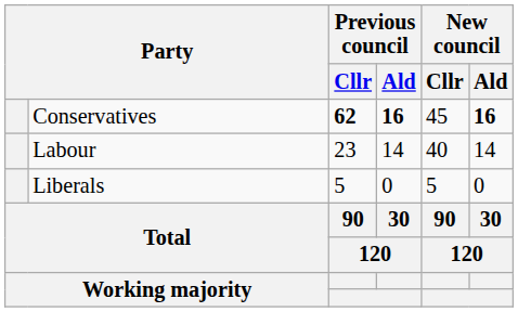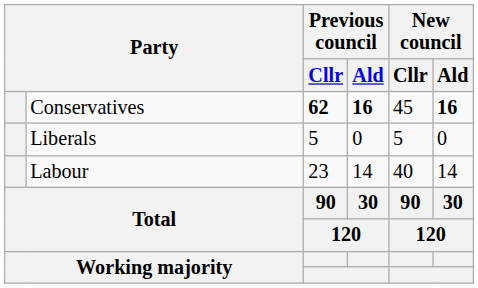rows swapped: Labour <-> Liberals
